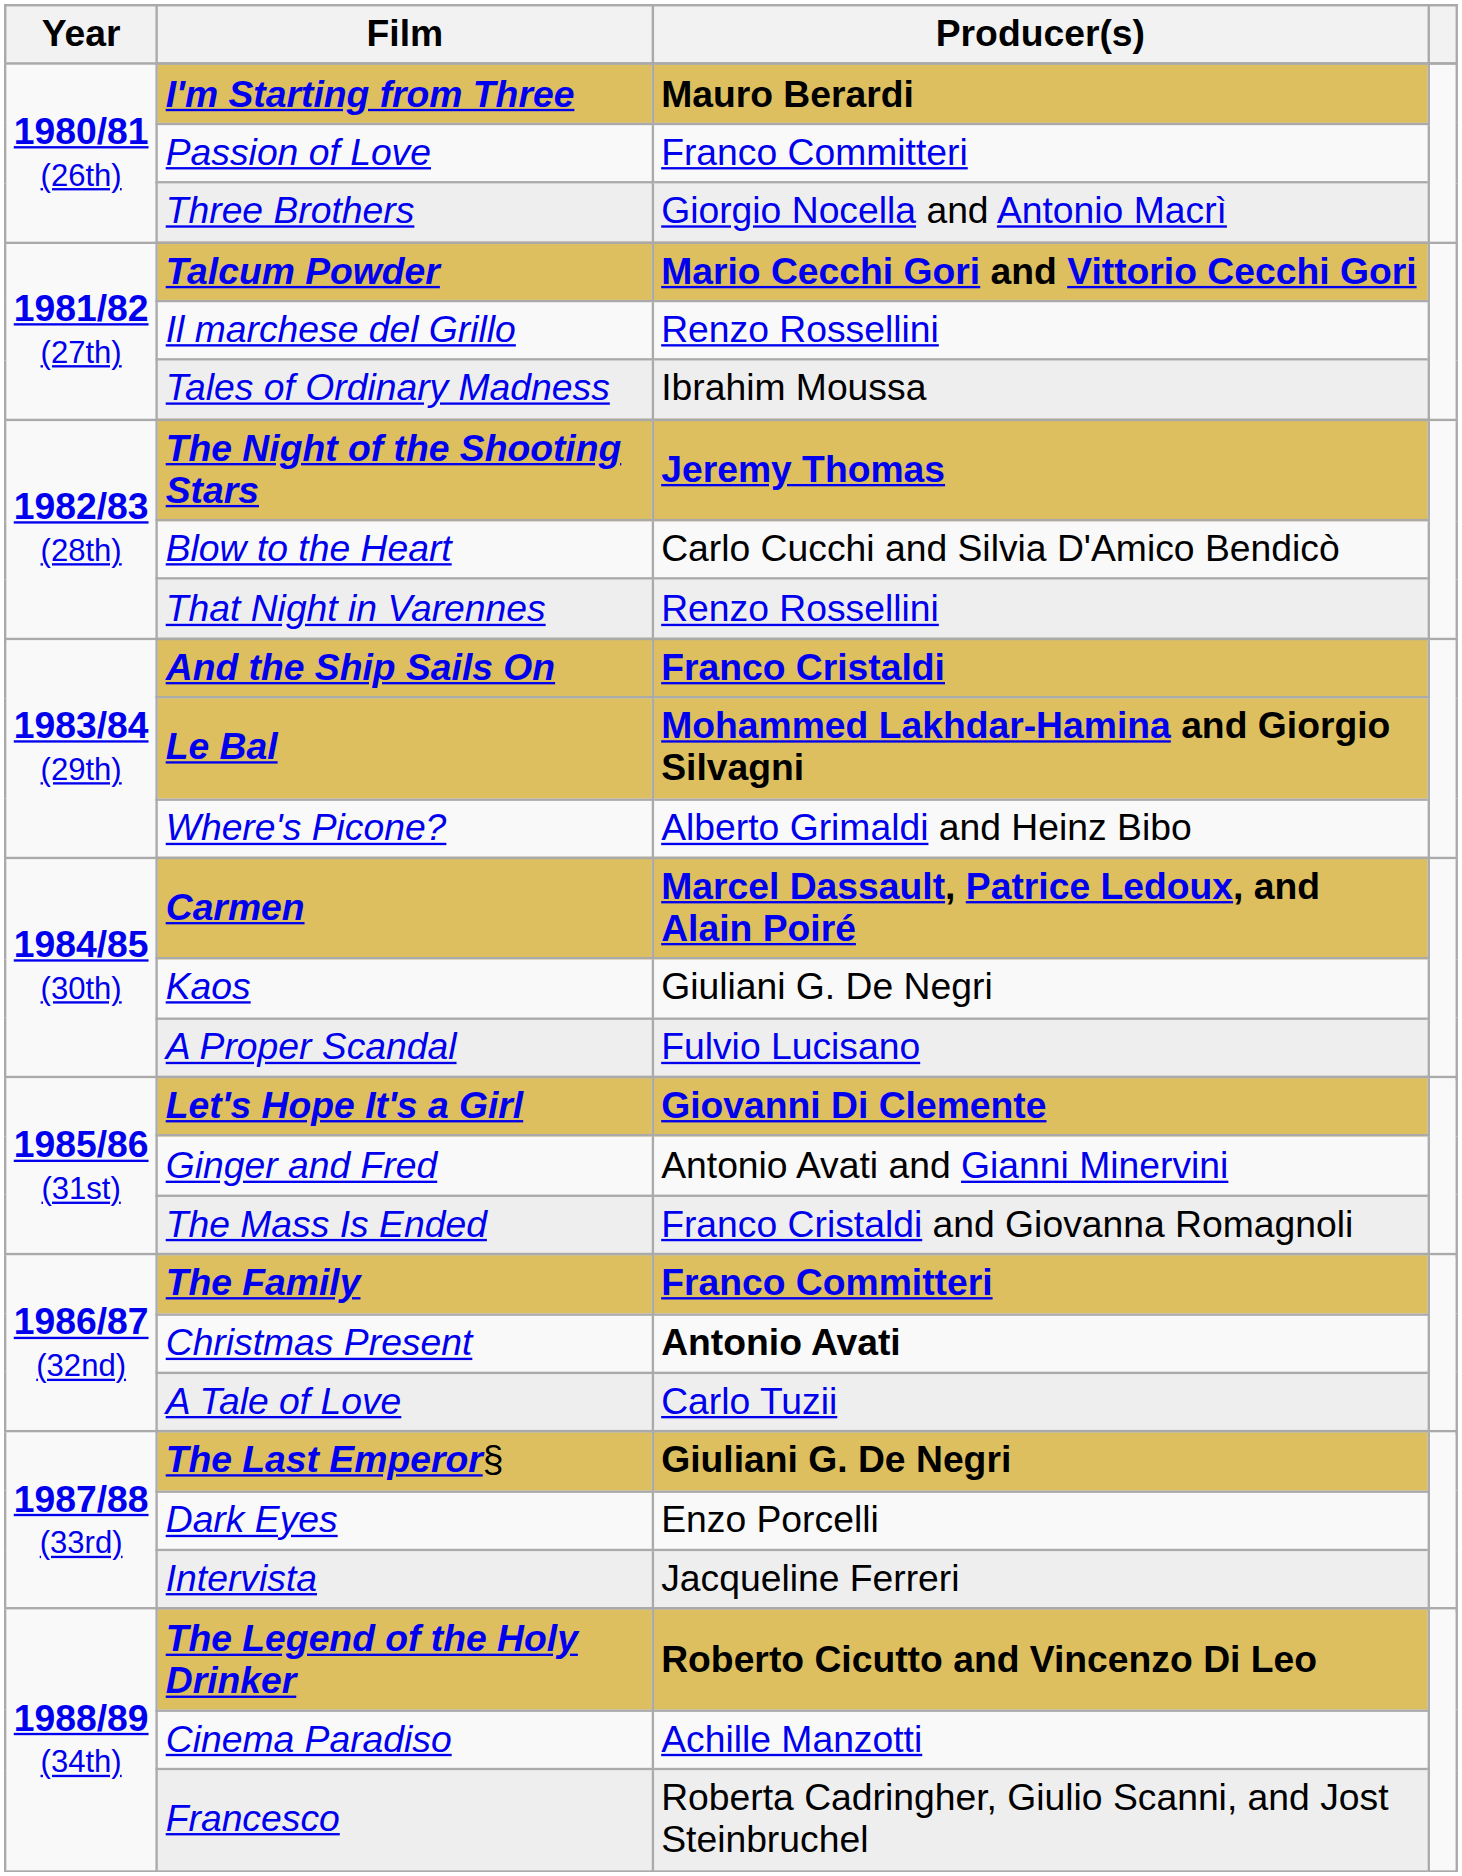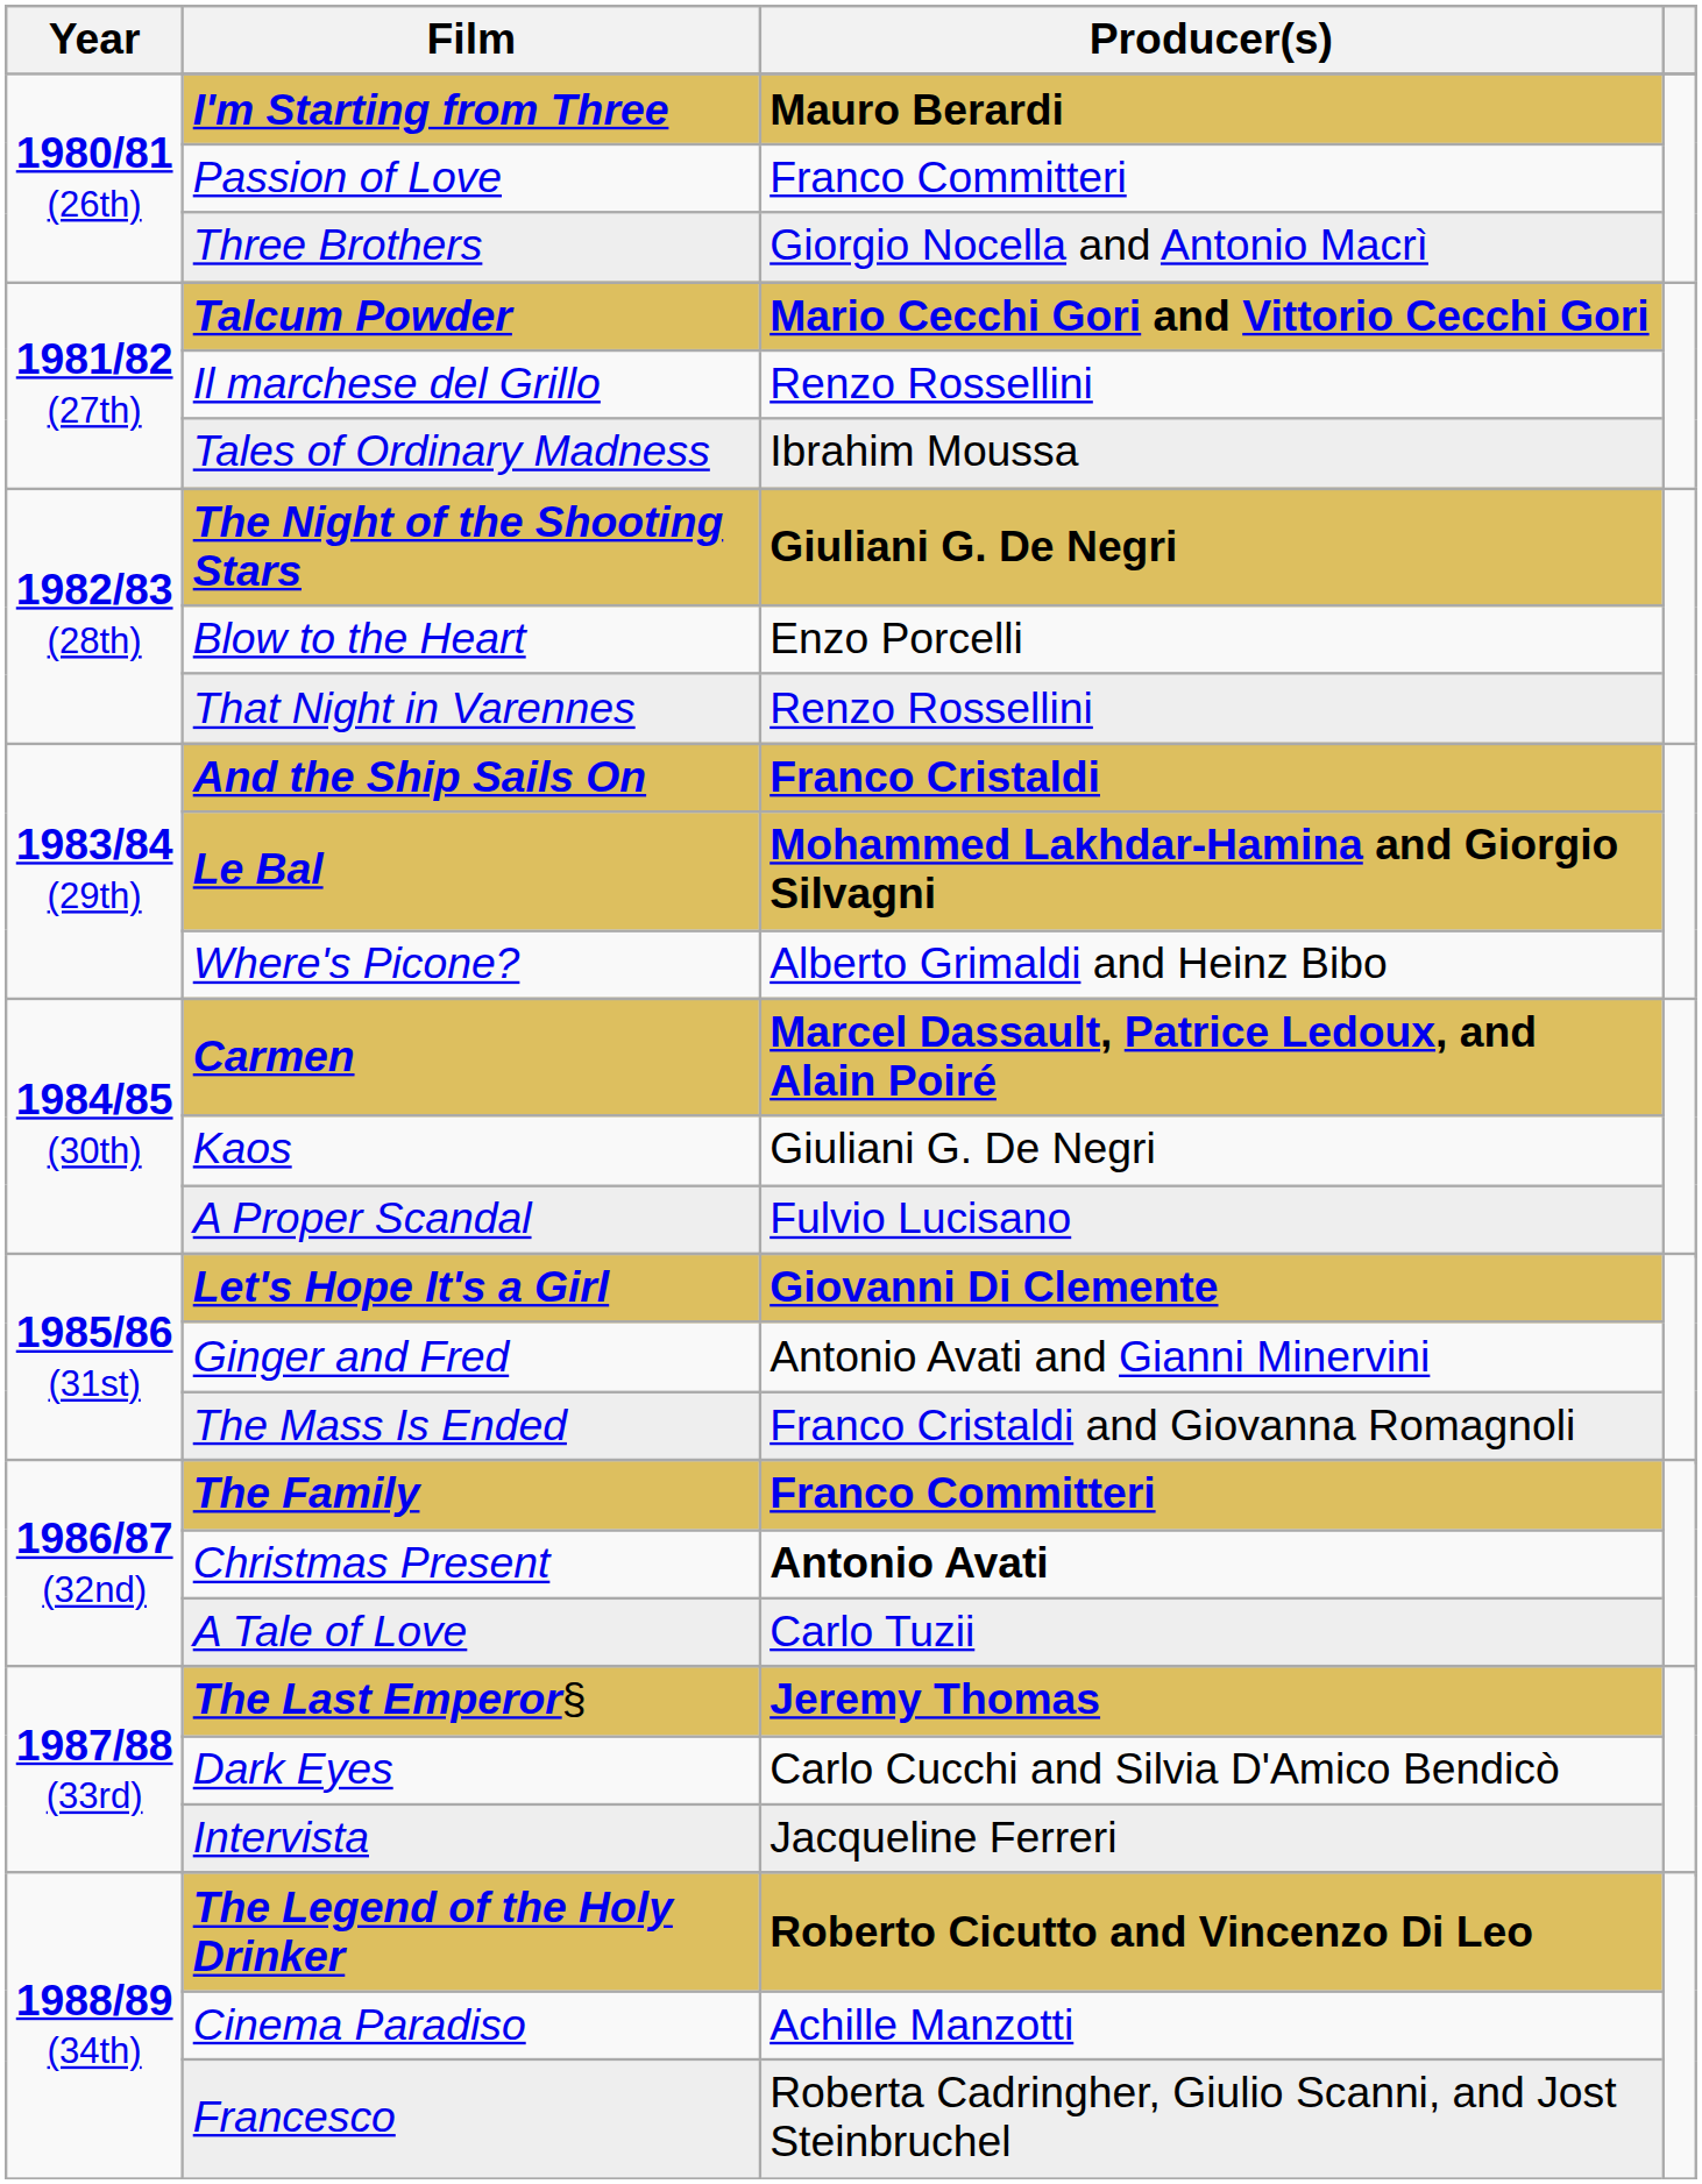The Night of the Shooting Stars | Producer(s): Jeremy Thomas -> Giuliani G. De Negri
Blow to the Heart | Producer(s): Carlo Cucchi and Silvia D'Amico Bendicò -> Enzo Porcelli
The Last Emperor§ | Producer(s): Giuliani G. De Negri -> Jeremy Thomas
Dark Eyes | Producer(s): Enzo Porcelli -> Carlo Cucchi and Silvia D'Amico Bendicò
